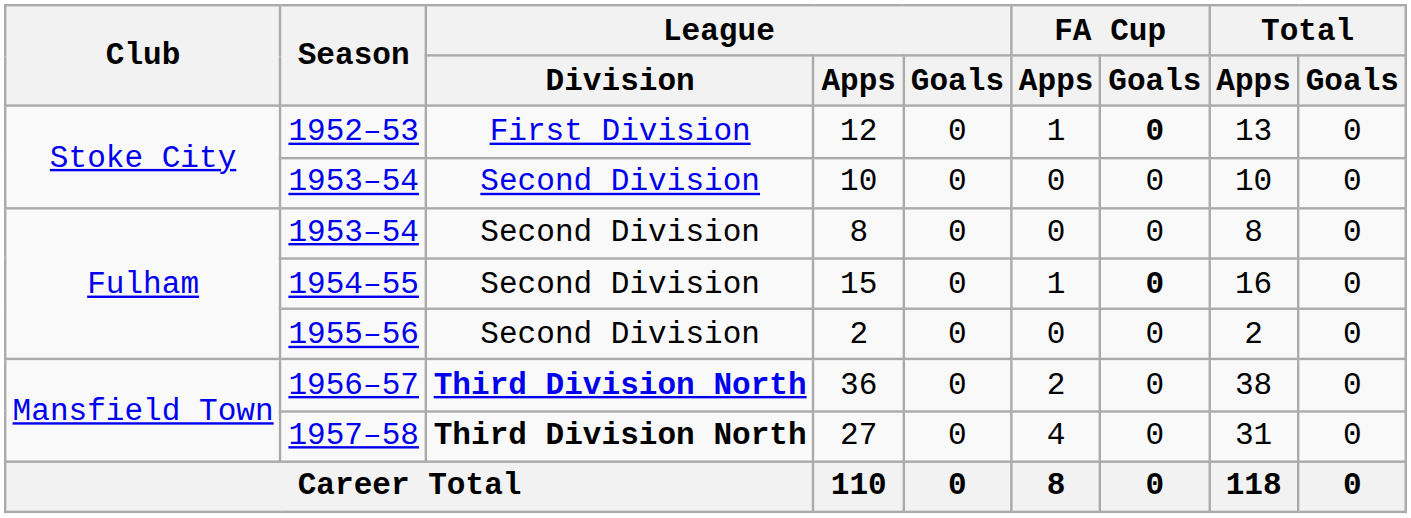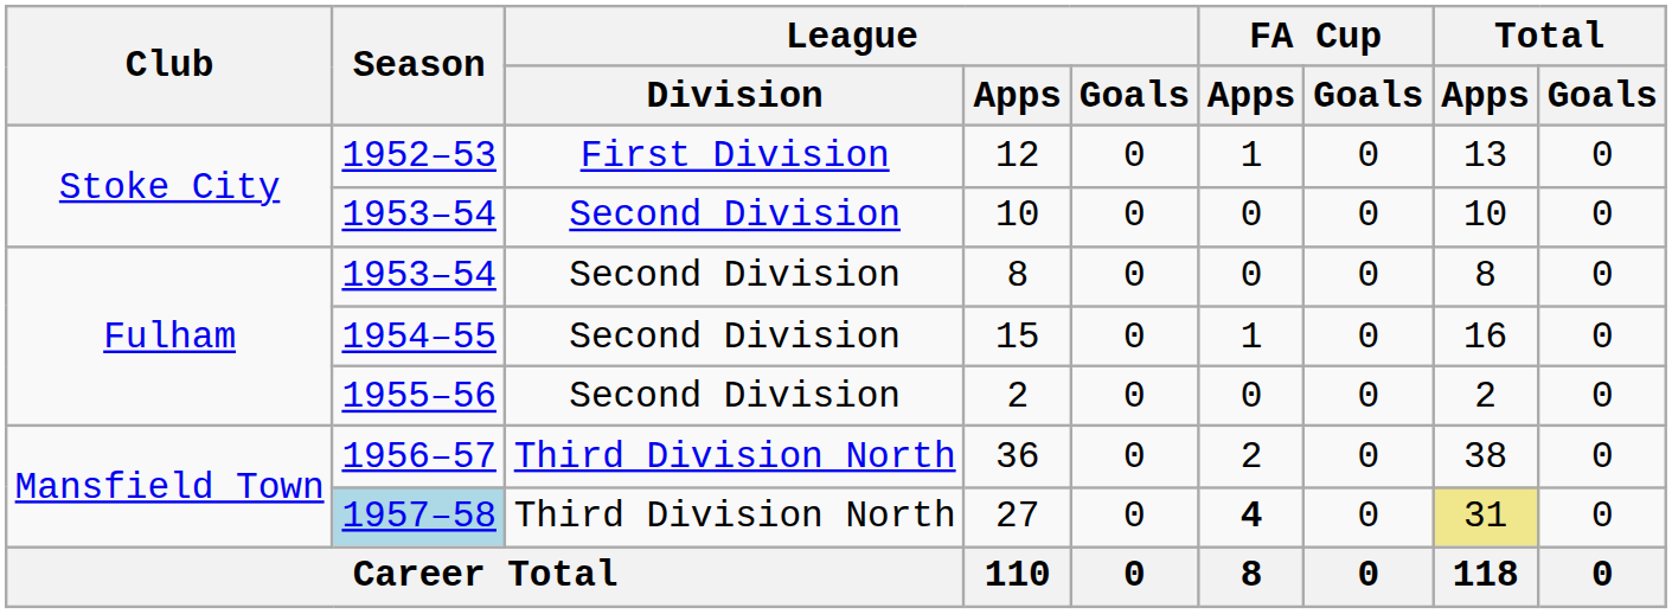12 | FA Cup / Goals: bold -> normal
15 | FA Cup / Goals: bold -> normal
36 | League / Division: bold -> normal
27 | Season: no background -> lightblue background
27 | League / Division: bold -> normal
27 | FA Cup / Apps: normal -> bold
27 | Total / Apps: no background -> khaki background
